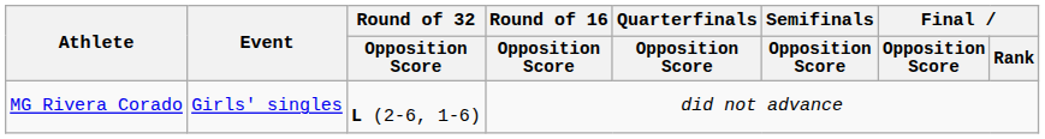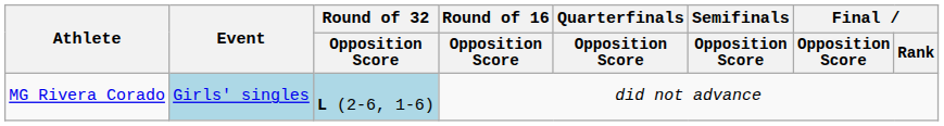MG Rivera Corado | Event: no background -> lightblue background
MG Rivera Corado | Round of 32 / Opposition Score: no background -> lightblue background
